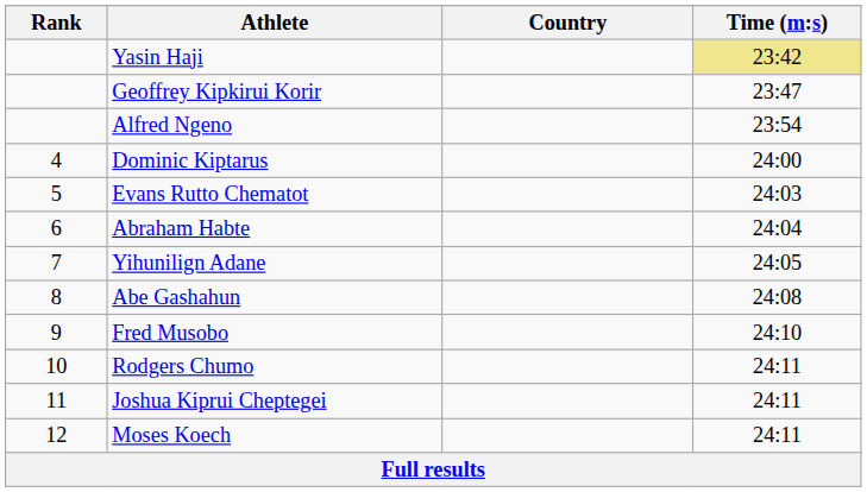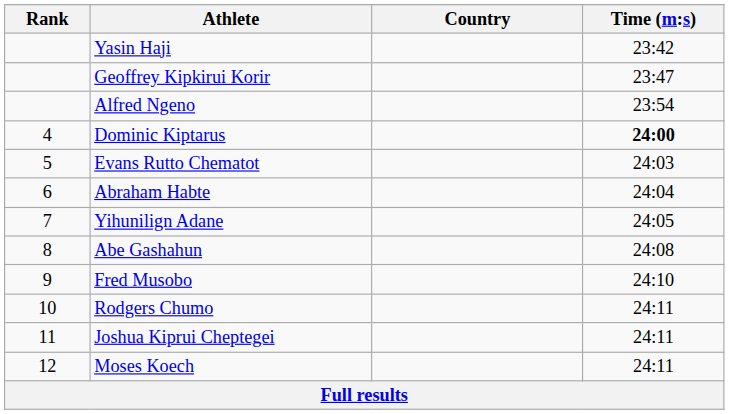Yasin Haji | Time (m:s): khaki background -> no background
Dominic Kiptarus | Time (m:s): normal -> bold
